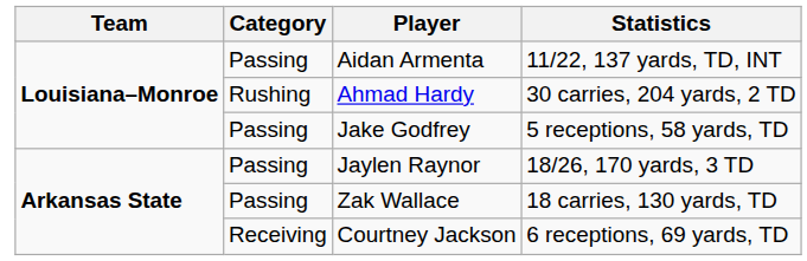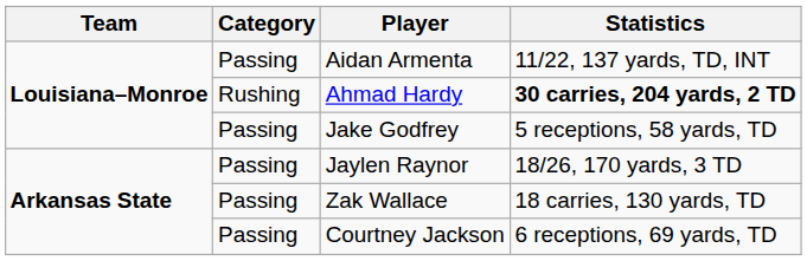Ahmad Hardy | Statistics: normal -> bold
Courtney Jackson | Category: Receiving -> Passing
